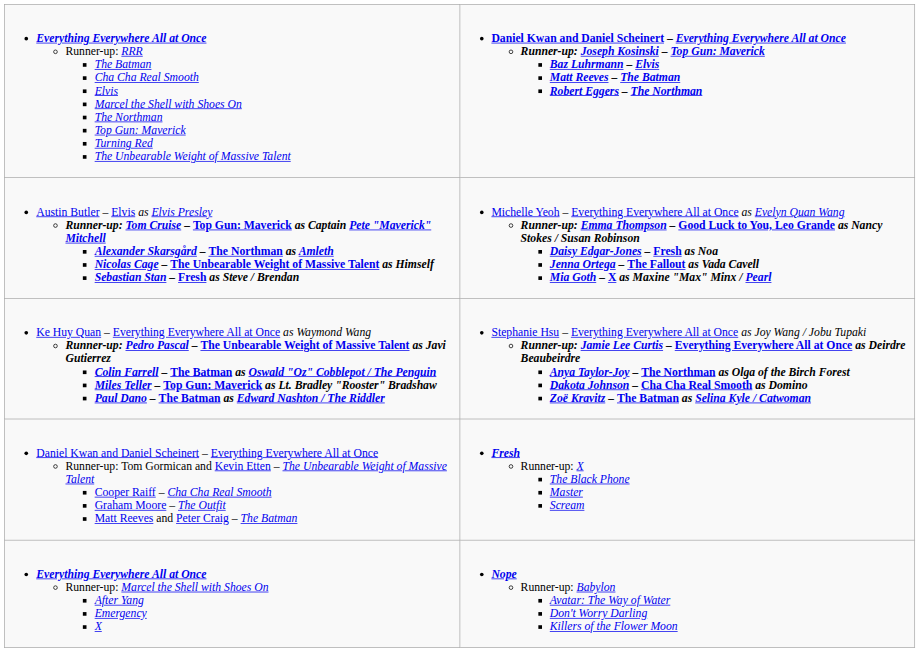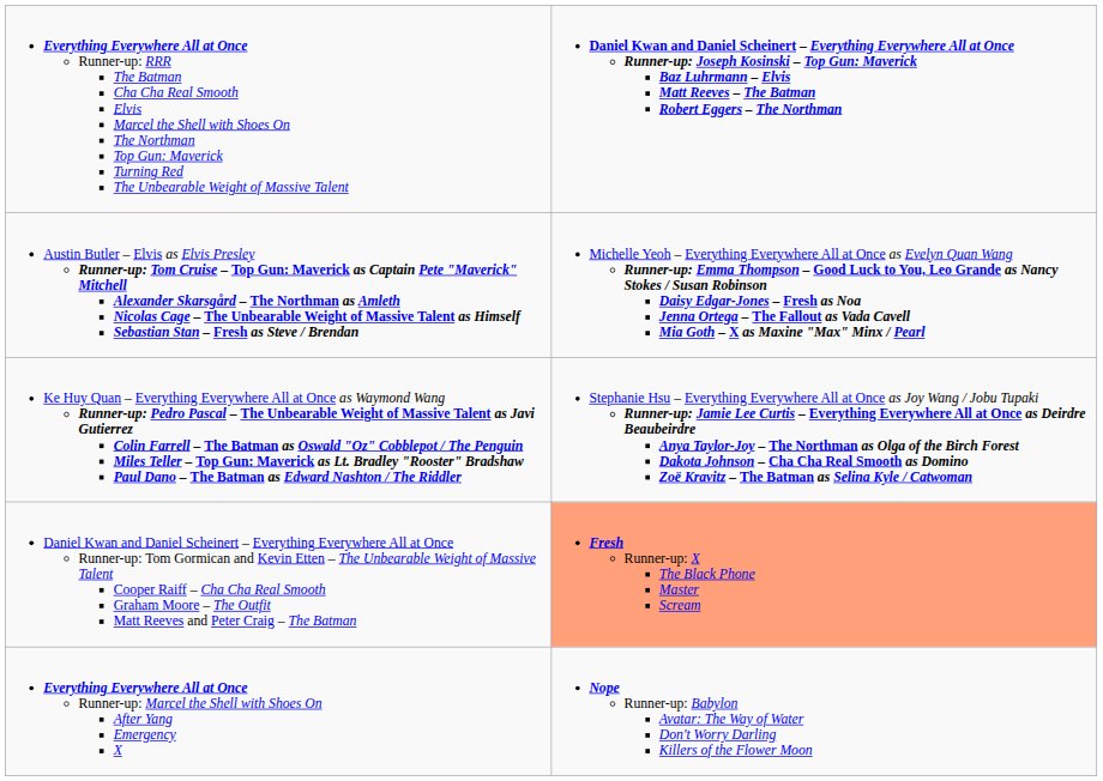row 4 | column 2: no background -> lightsalmon background
